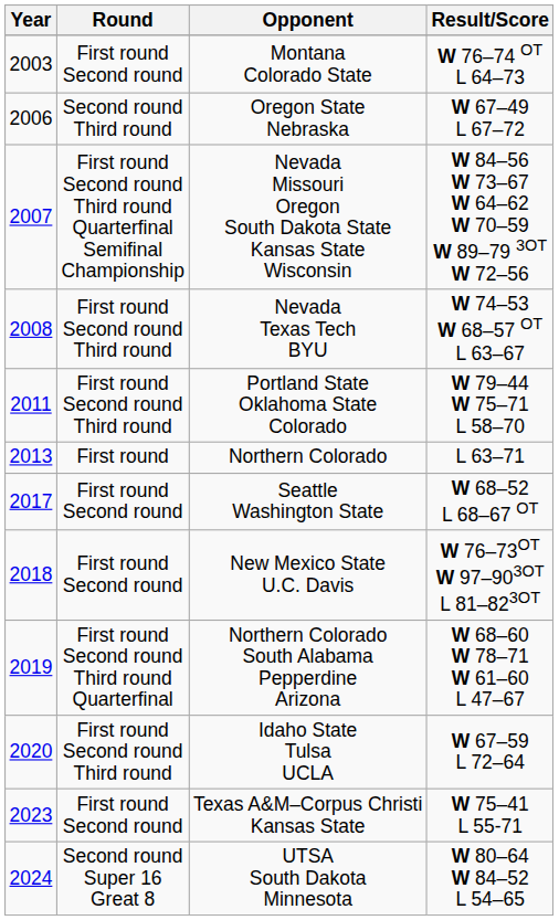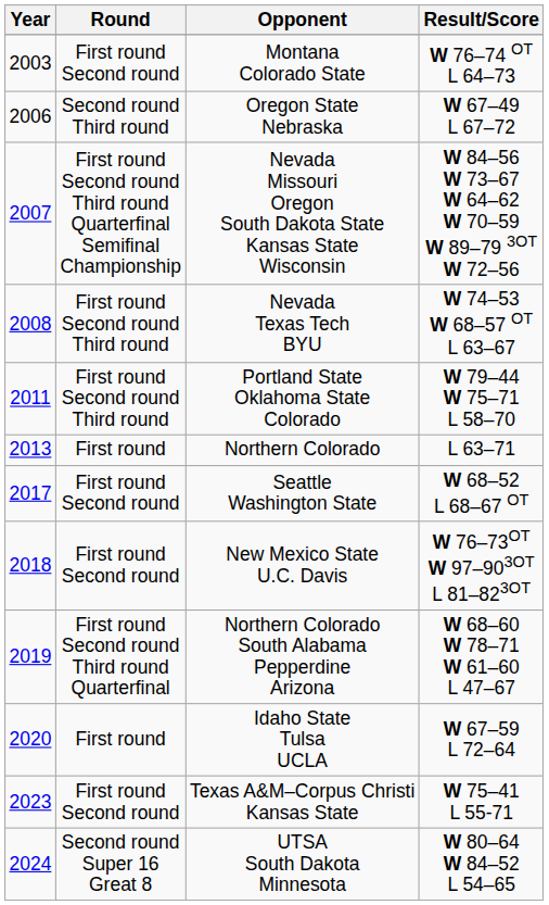Idaho State Tulsa UCLA | Round: First round Second round Third round -> First round
